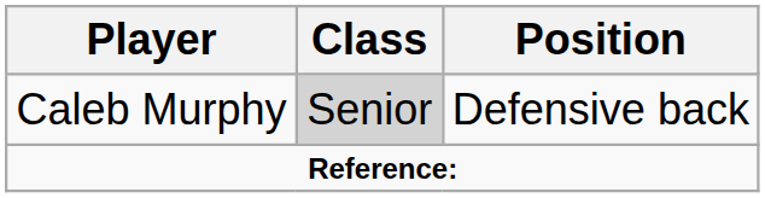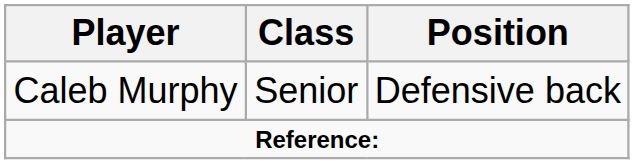Caleb Murphy | Class: lightgrey background -> no background
